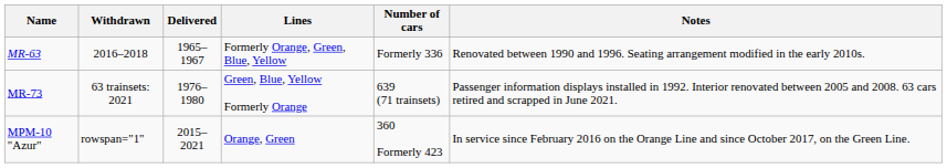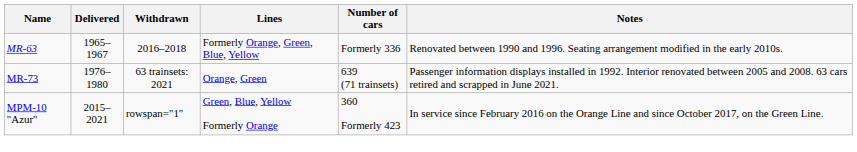columns swapped: Delivered <-> Withdrawn
MR-73 | Lines: Green, Blue, Yellow Formerly Orange -> Orange, Green
MPM-10 "Azur" | Lines: Orange, Green -> Green, Blue, Yellow Formerly Orange
